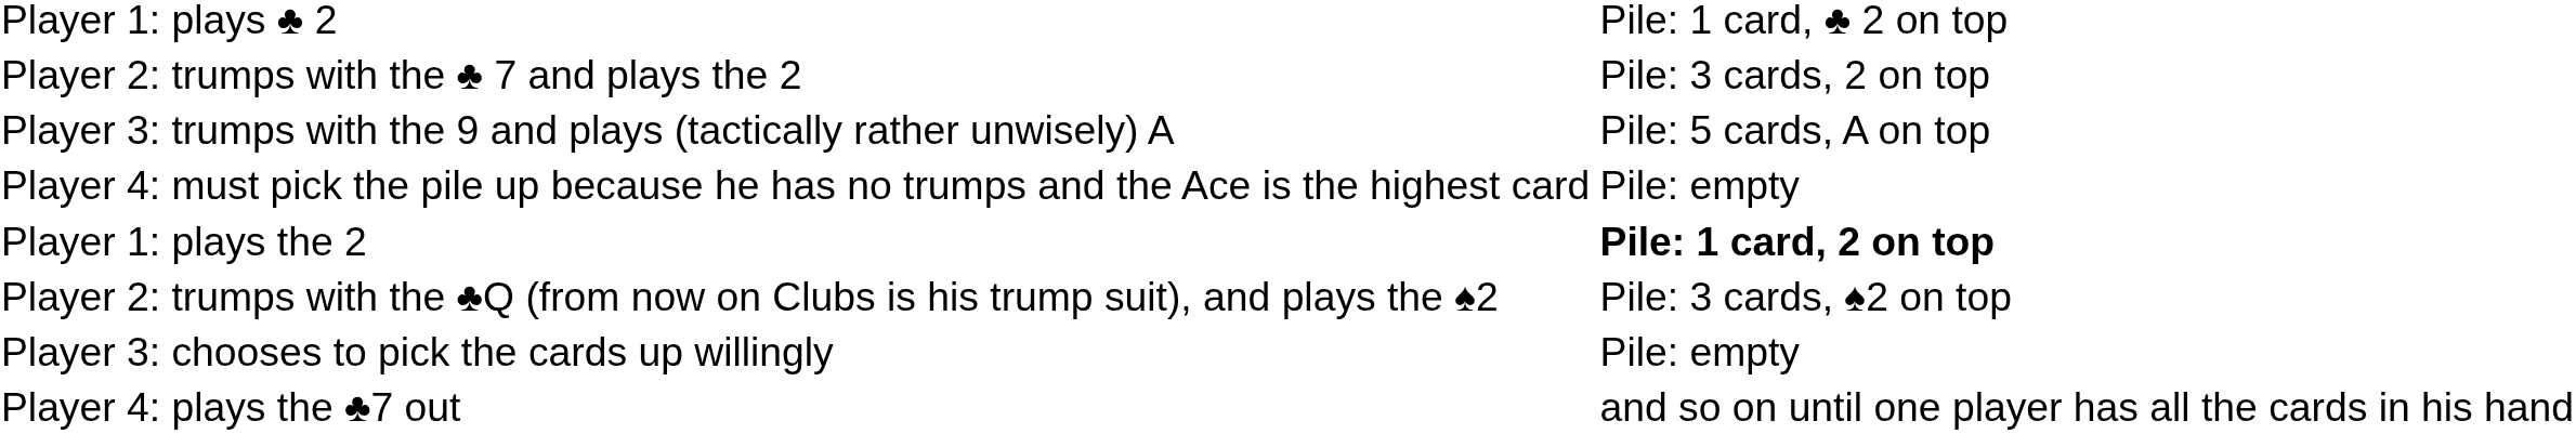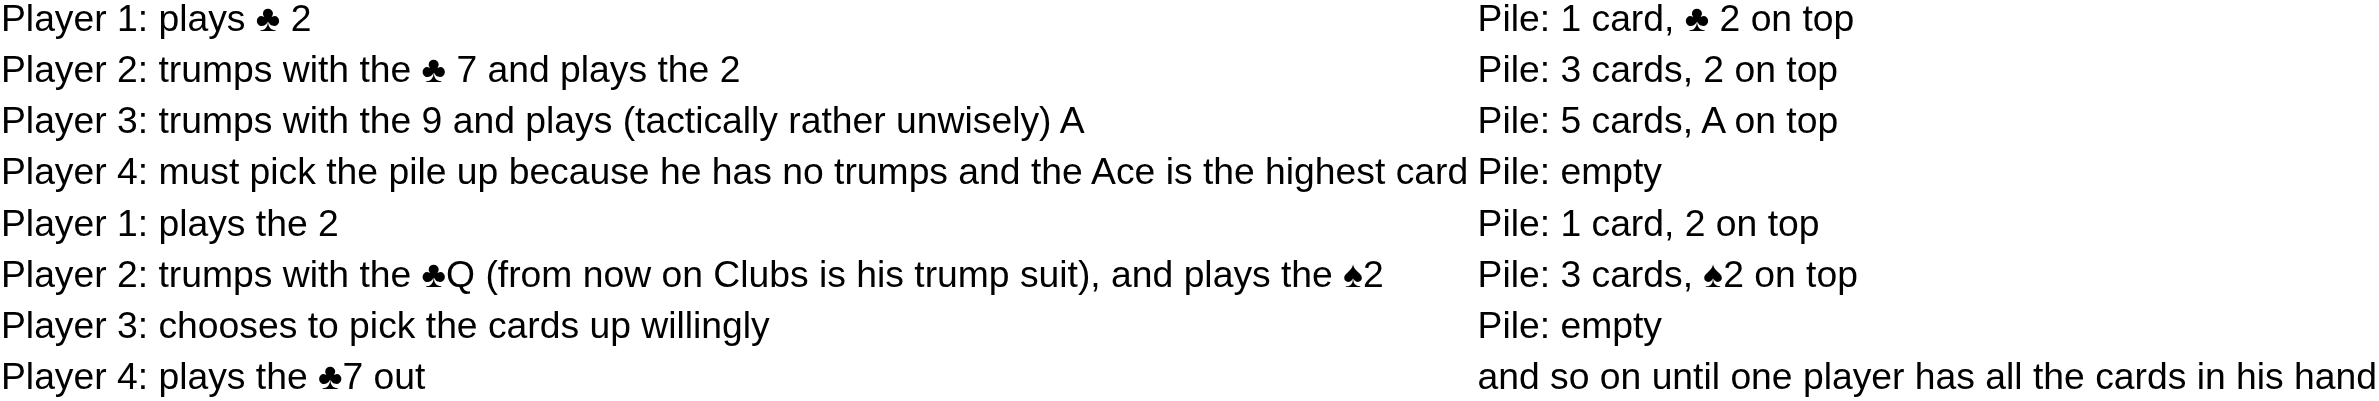Player 1: plays the 2 | column 2: bold -> normal
